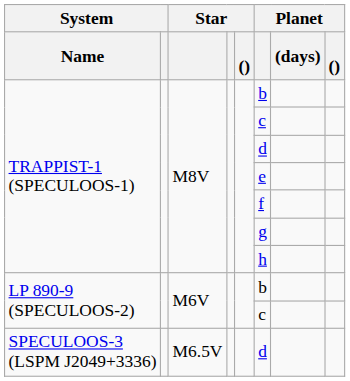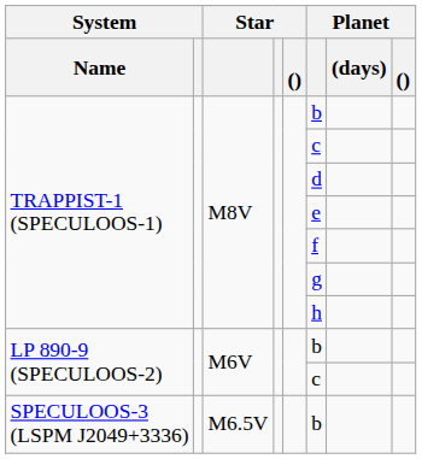SPECULOOS-3 (LSPM J2049+3336) | Planet: d -> b
